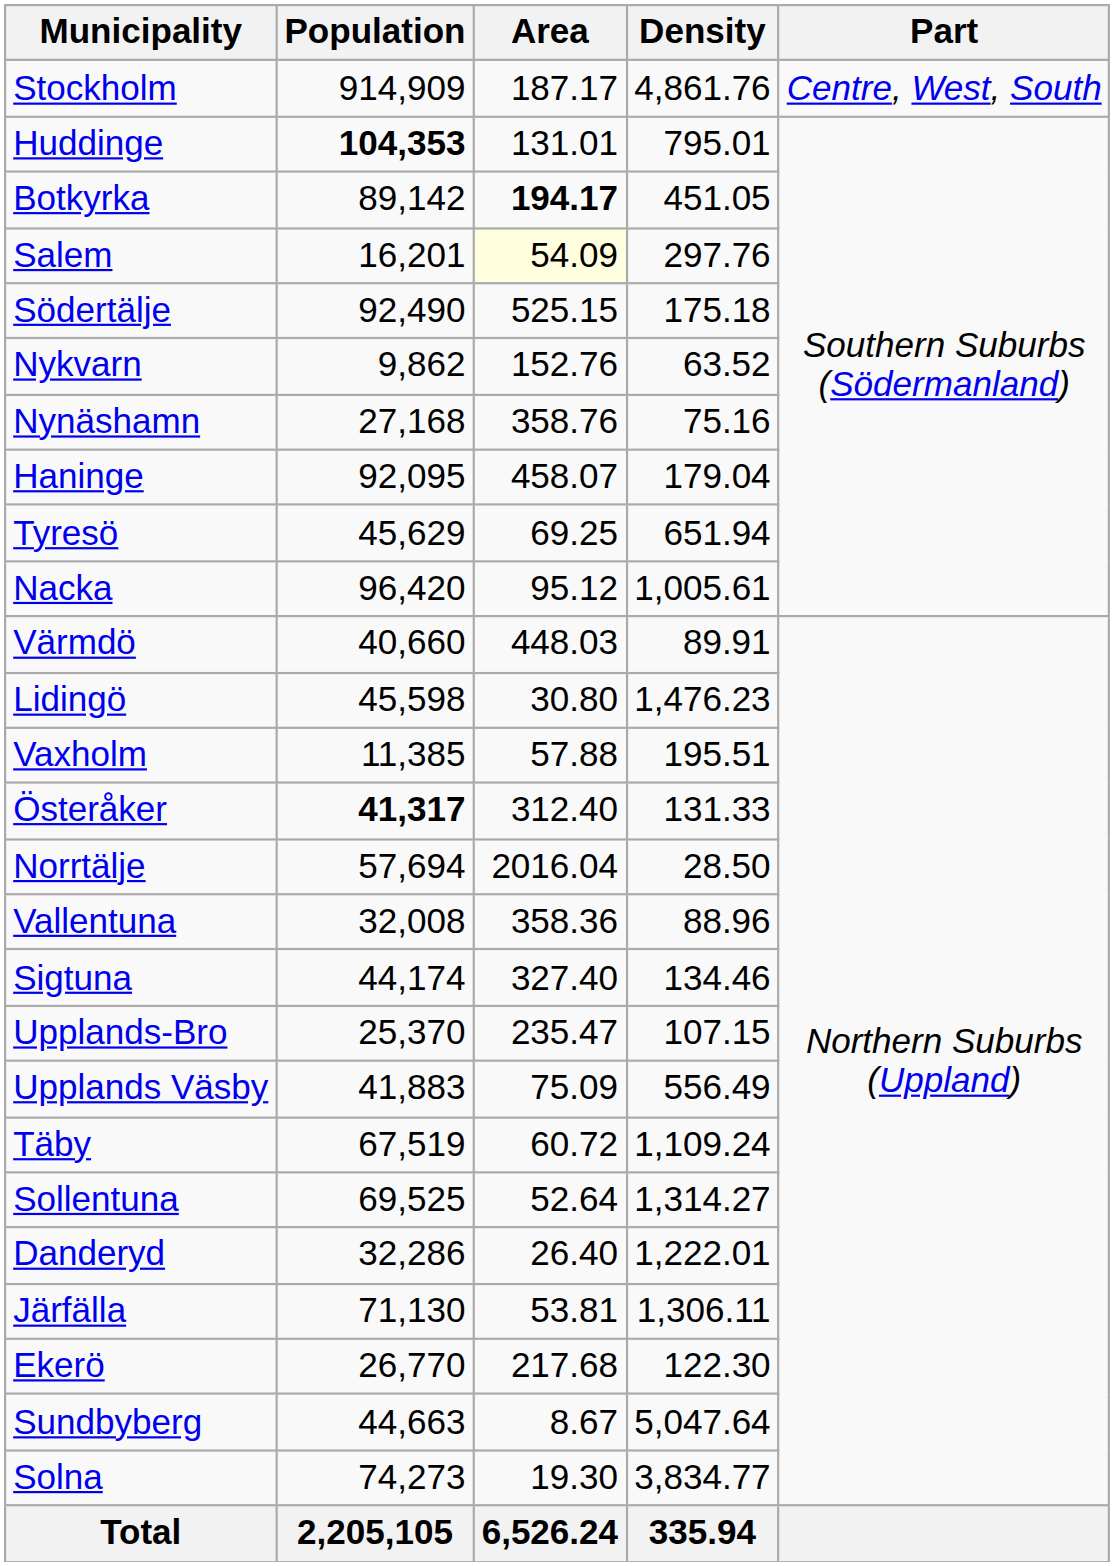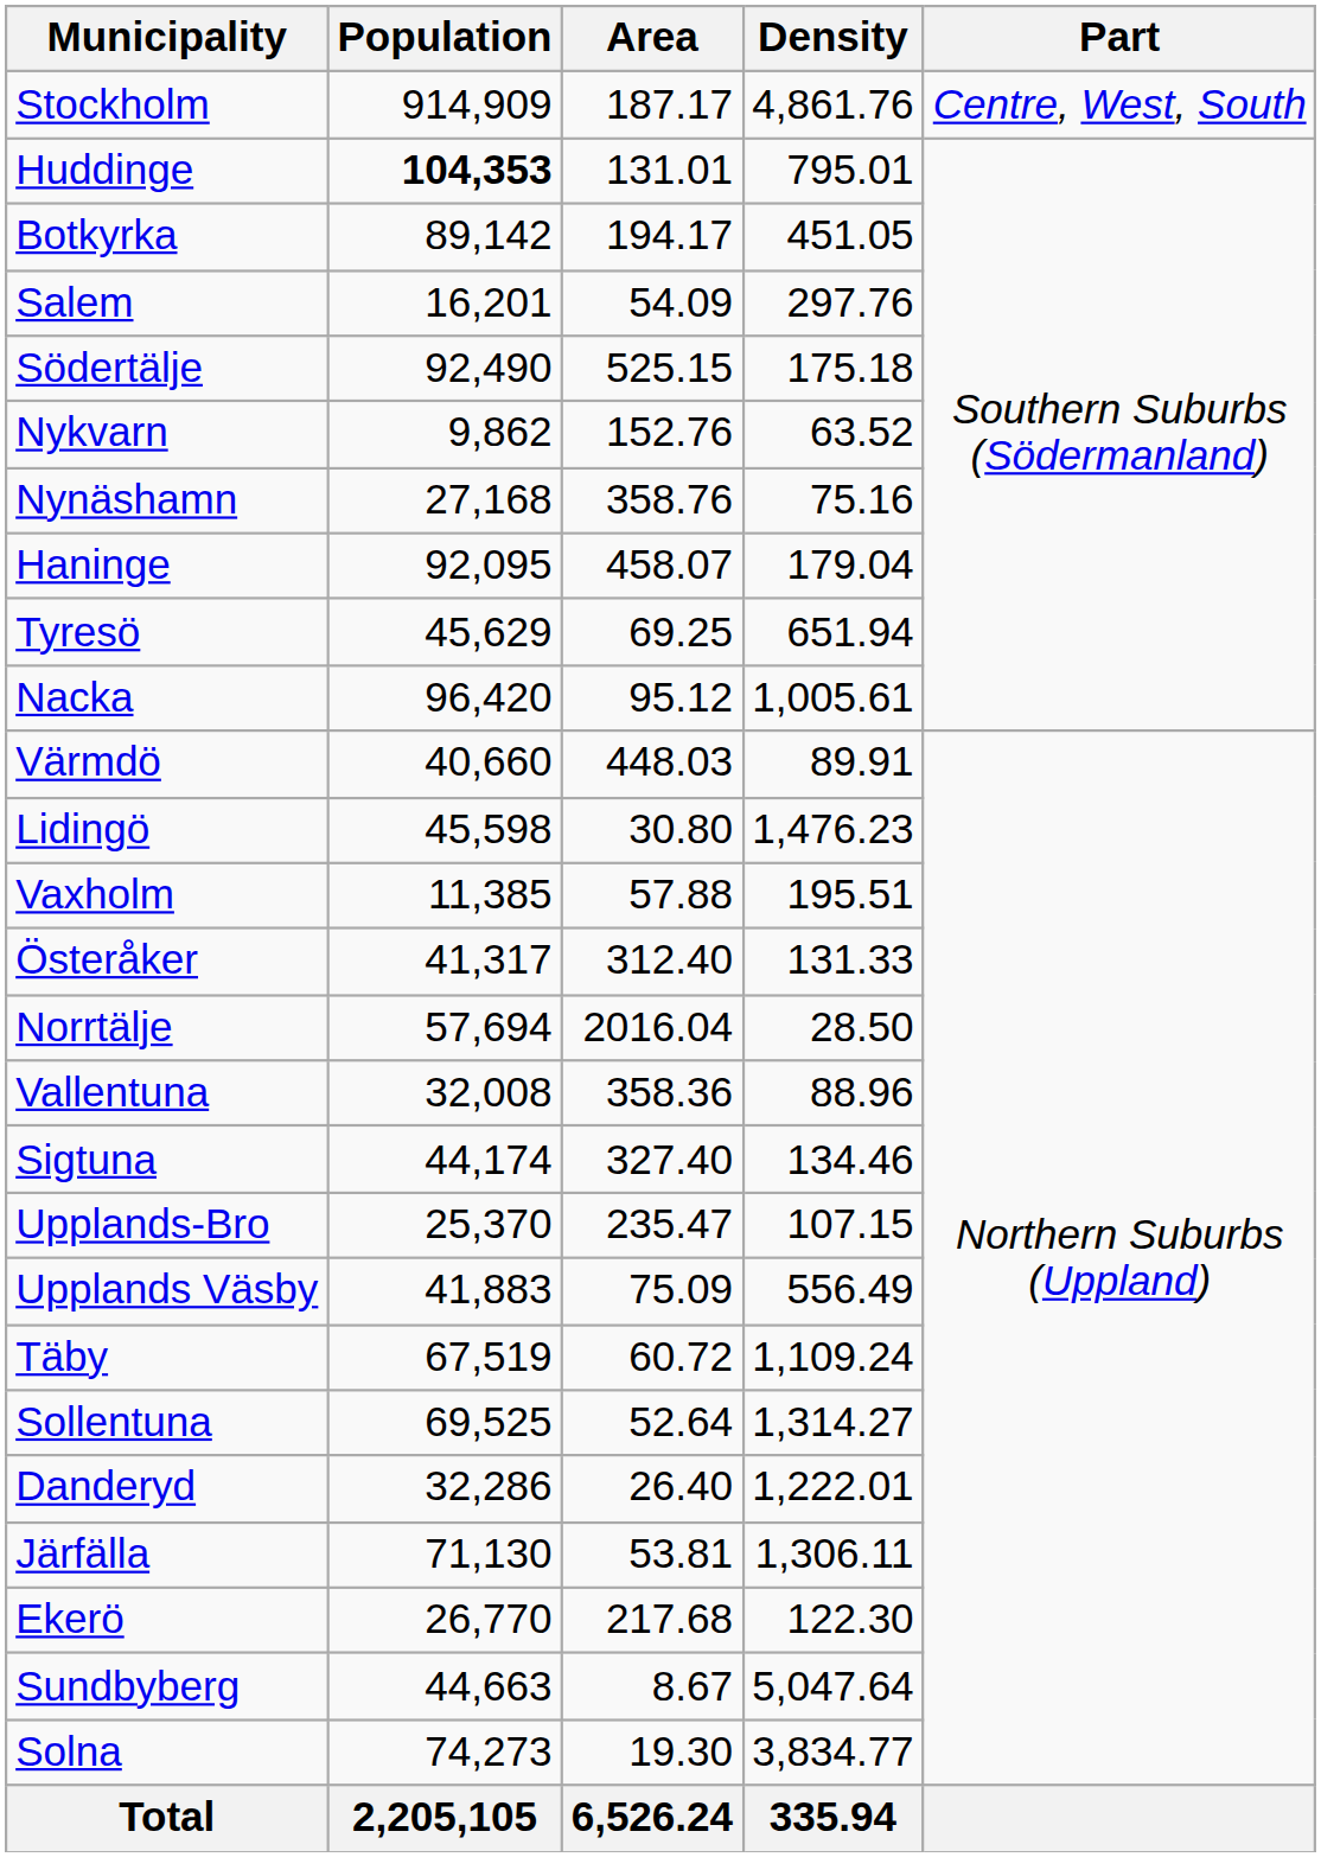Botkyrka | Area: bold -> normal
Salem | Area: lightyellow background -> no background
Österåker | Population: bold -> normal
